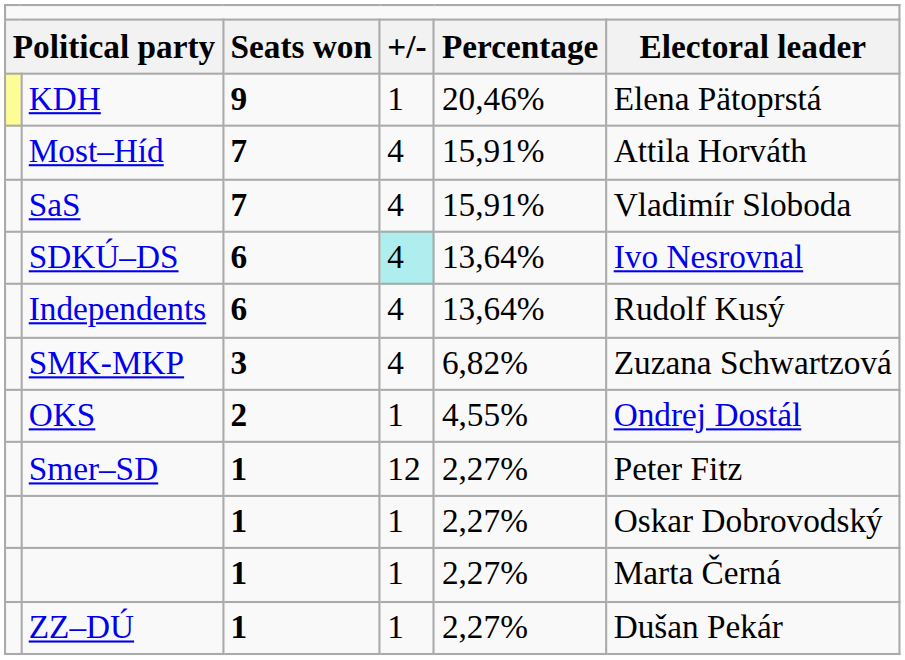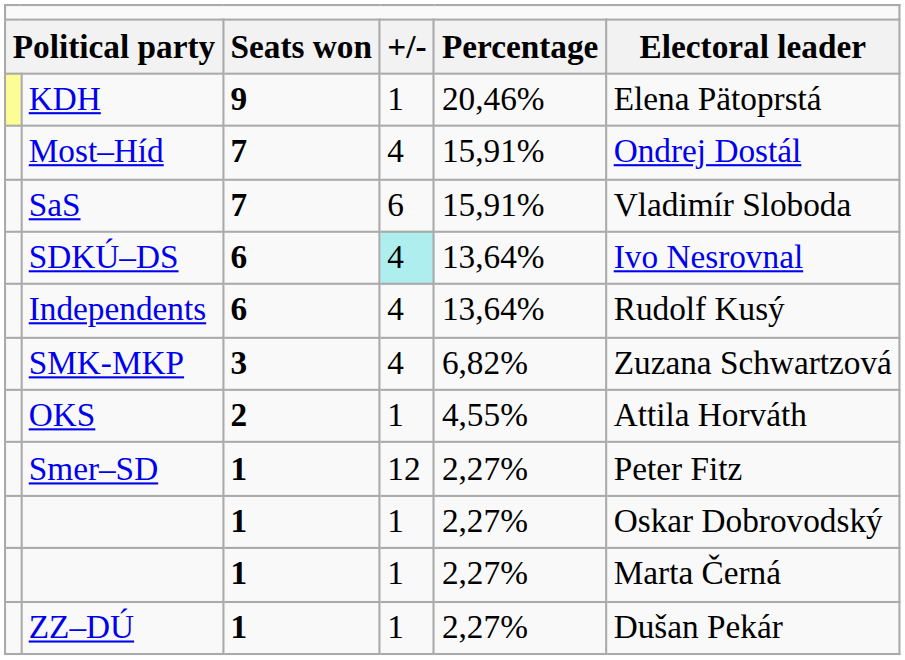Most–Híd | column 6: Attila Horváth -> Ondrej Dostál
SaS | column 4: 4 -> 6
OKS | column 6: Ondrej Dostál -> Attila Horváth
